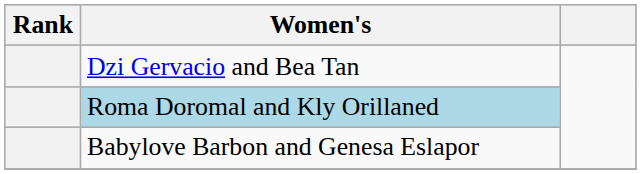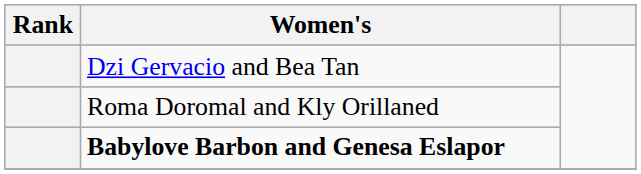Roma Doromal and Kly Orillaned | Women's: lightblue background -> no background
Babylove Barbon and Genesa Eslapor | Women's: normal -> bold
